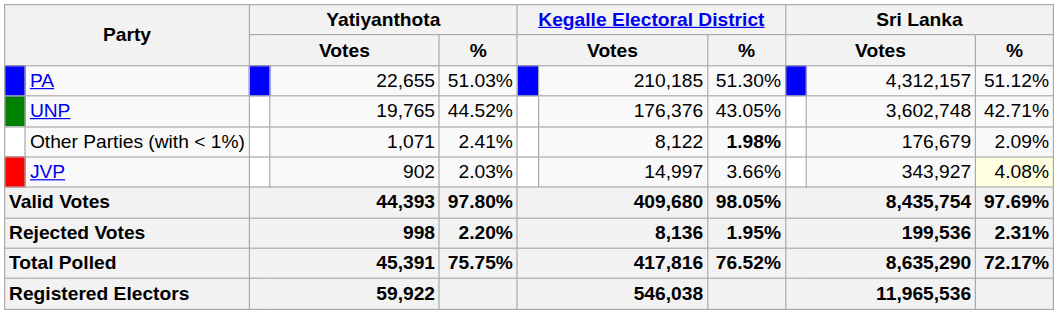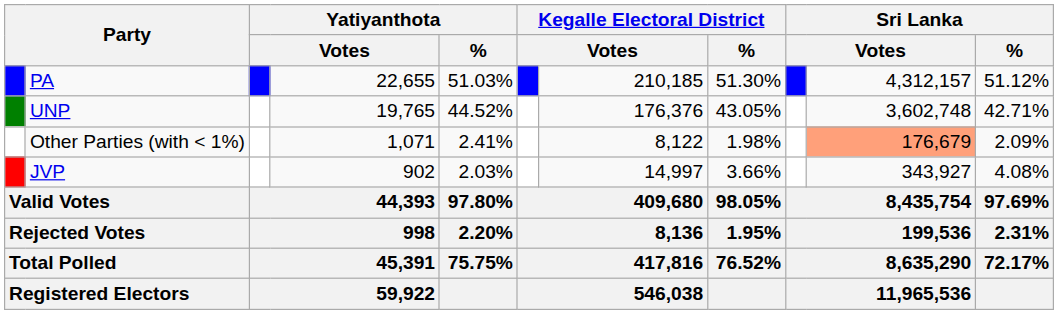Other Parties (with < 1%) | Kegalle Electoral District / %: bold -> normal
Other Parties (with < 1%) | column 10: no background -> lightsalmon background
JVP | Sri Lanka / %: lightyellow background -> no background
